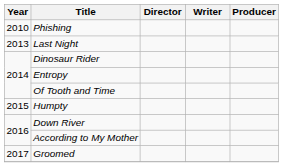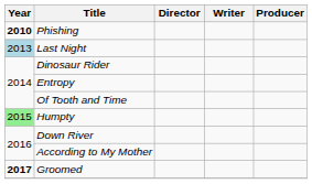Phishing | Year: normal -> bold
Last Night | Year: no background -> lightblue background
Humpty | Year: no background -> lightgreen background
Groomed | Year: normal -> bold
